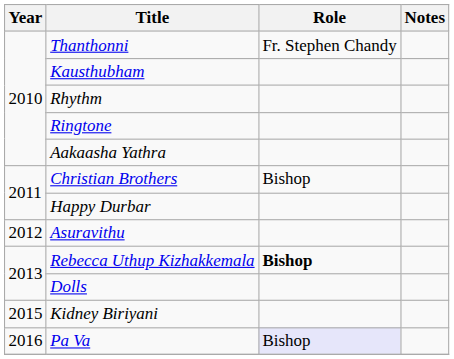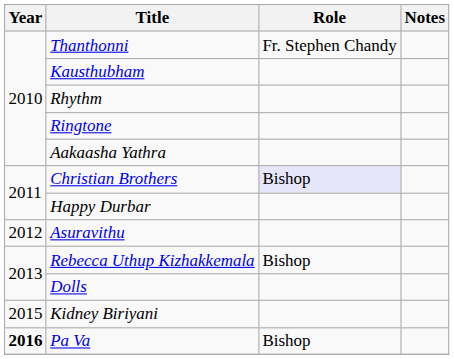Christian Brothers | Role: no background -> lavender background
Rebecca Uthup Kizhakkemala | Role: bold -> normal
Pa Va | Year: normal -> bold
Pa Va | Role: lavender background -> no background
